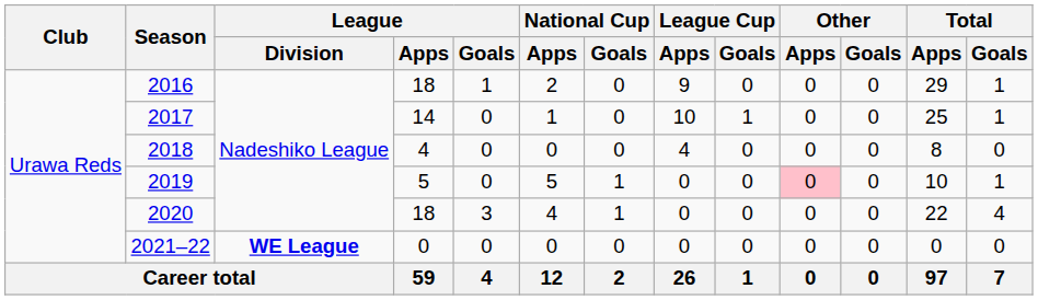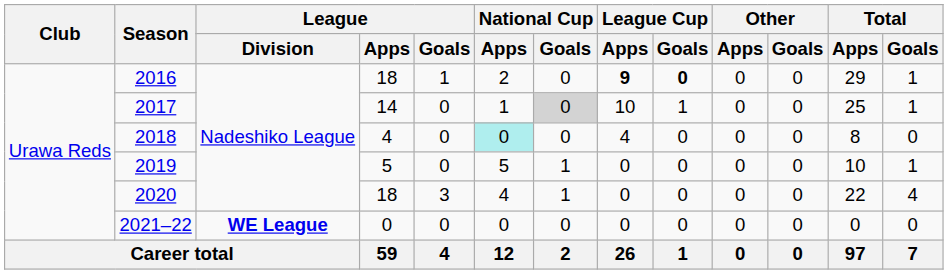2016 | League Cup / Apps: normal -> bold
2016 | League Cup / Goals: normal -> bold
2017 | National Cup / Goals: no background -> lightgrey background
2018 | National Cup / Apps: no background -> paleturquoise background
2019 | Other / Apps: pink background -> no background
